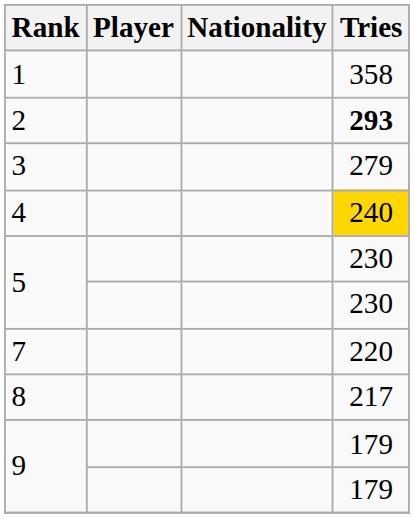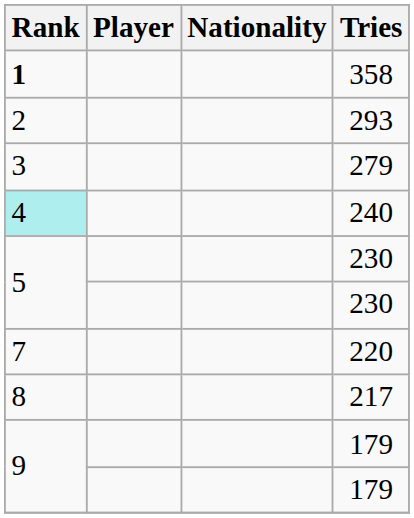1 | Rank: normal -> bold
2 | Tries: bold -> normal
4 | Rank: no background -> paleturquoise background
4 | Tries: gold background -> no background
